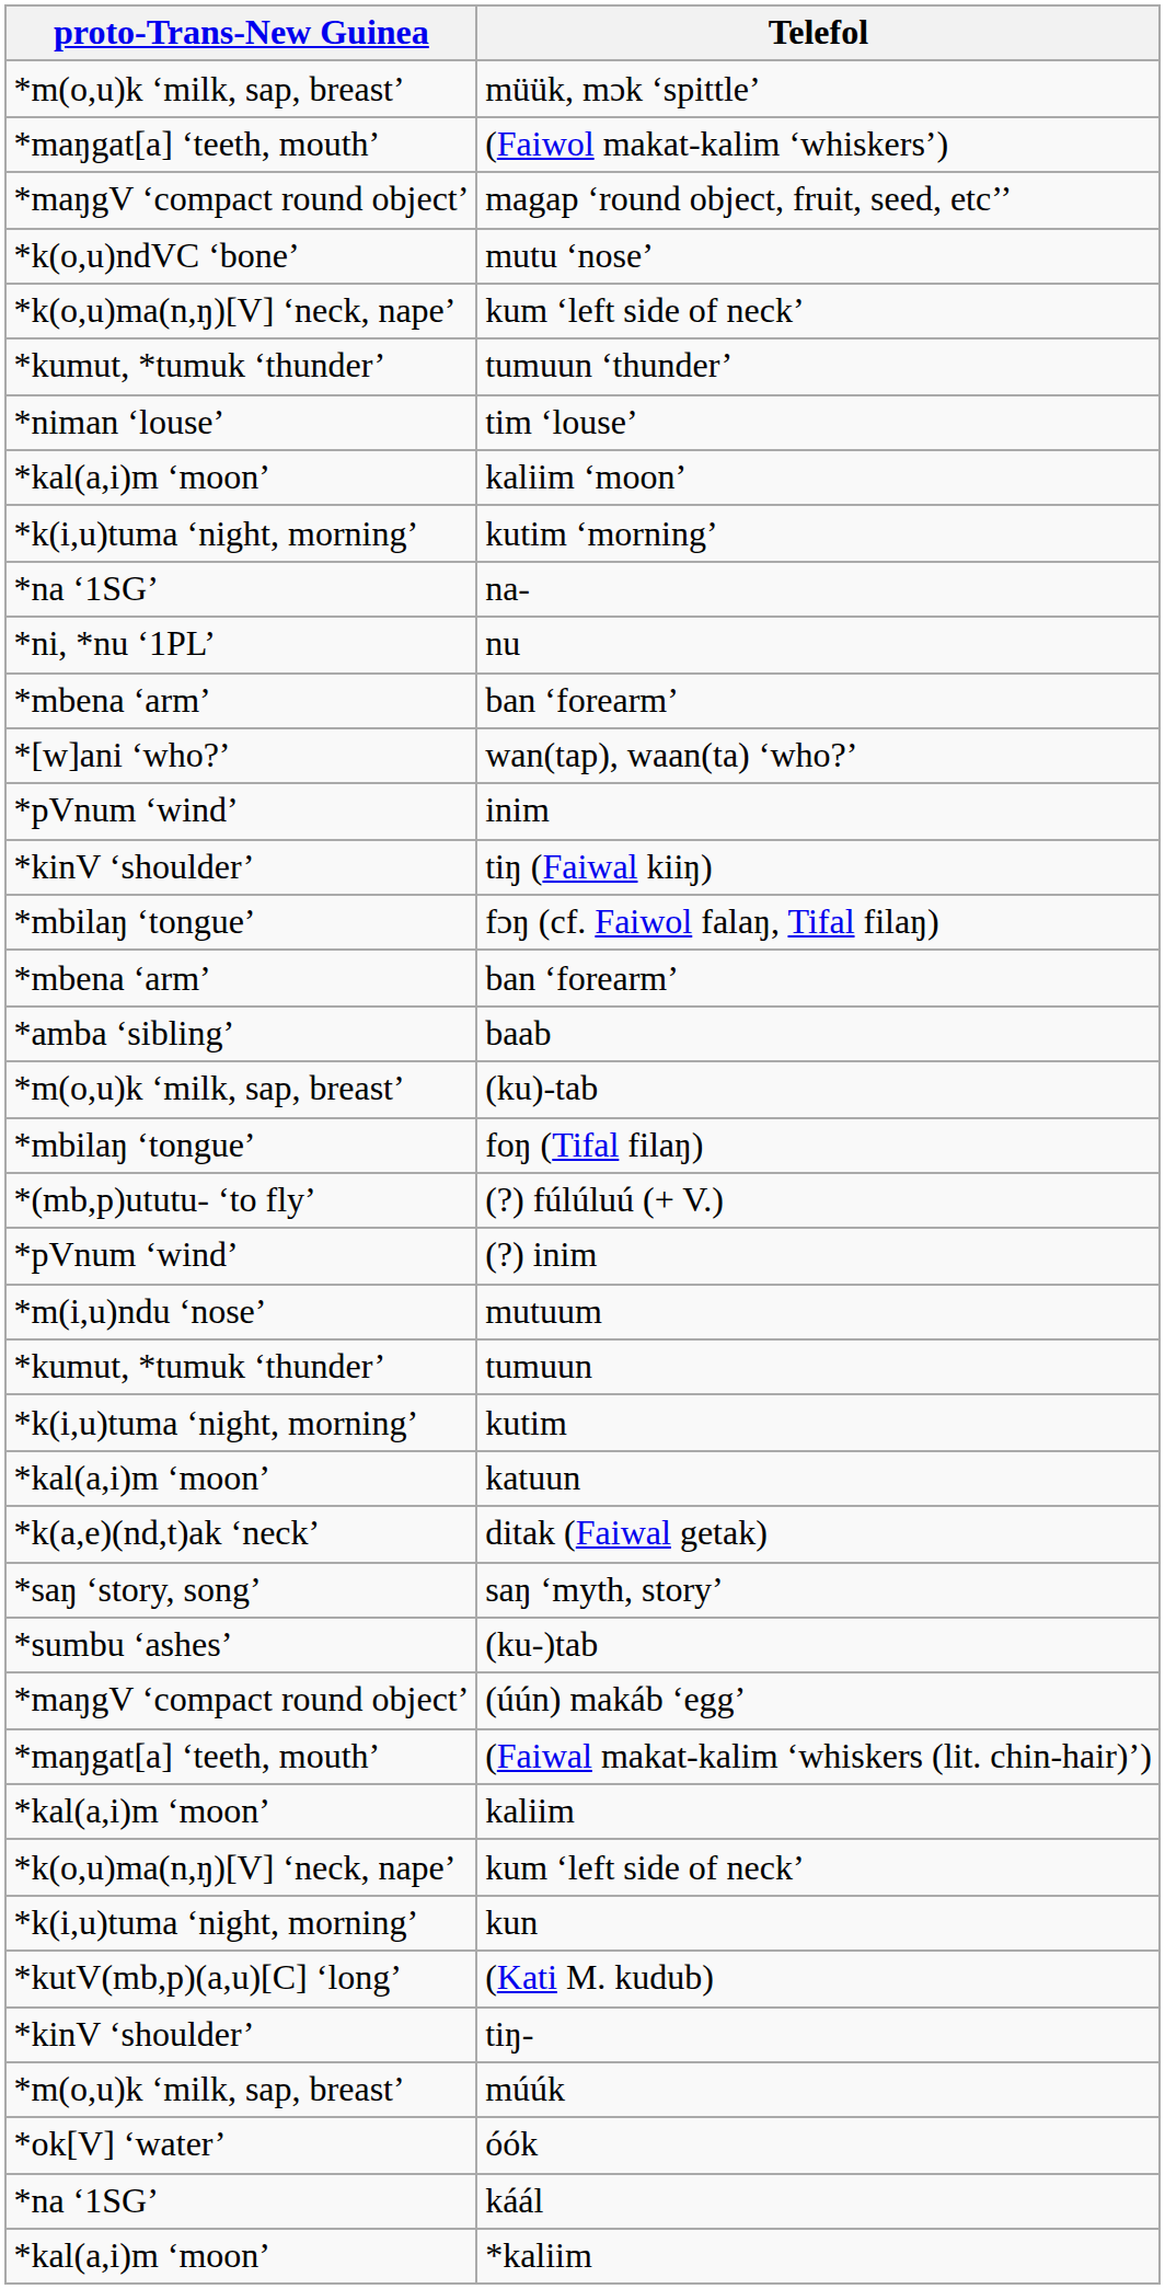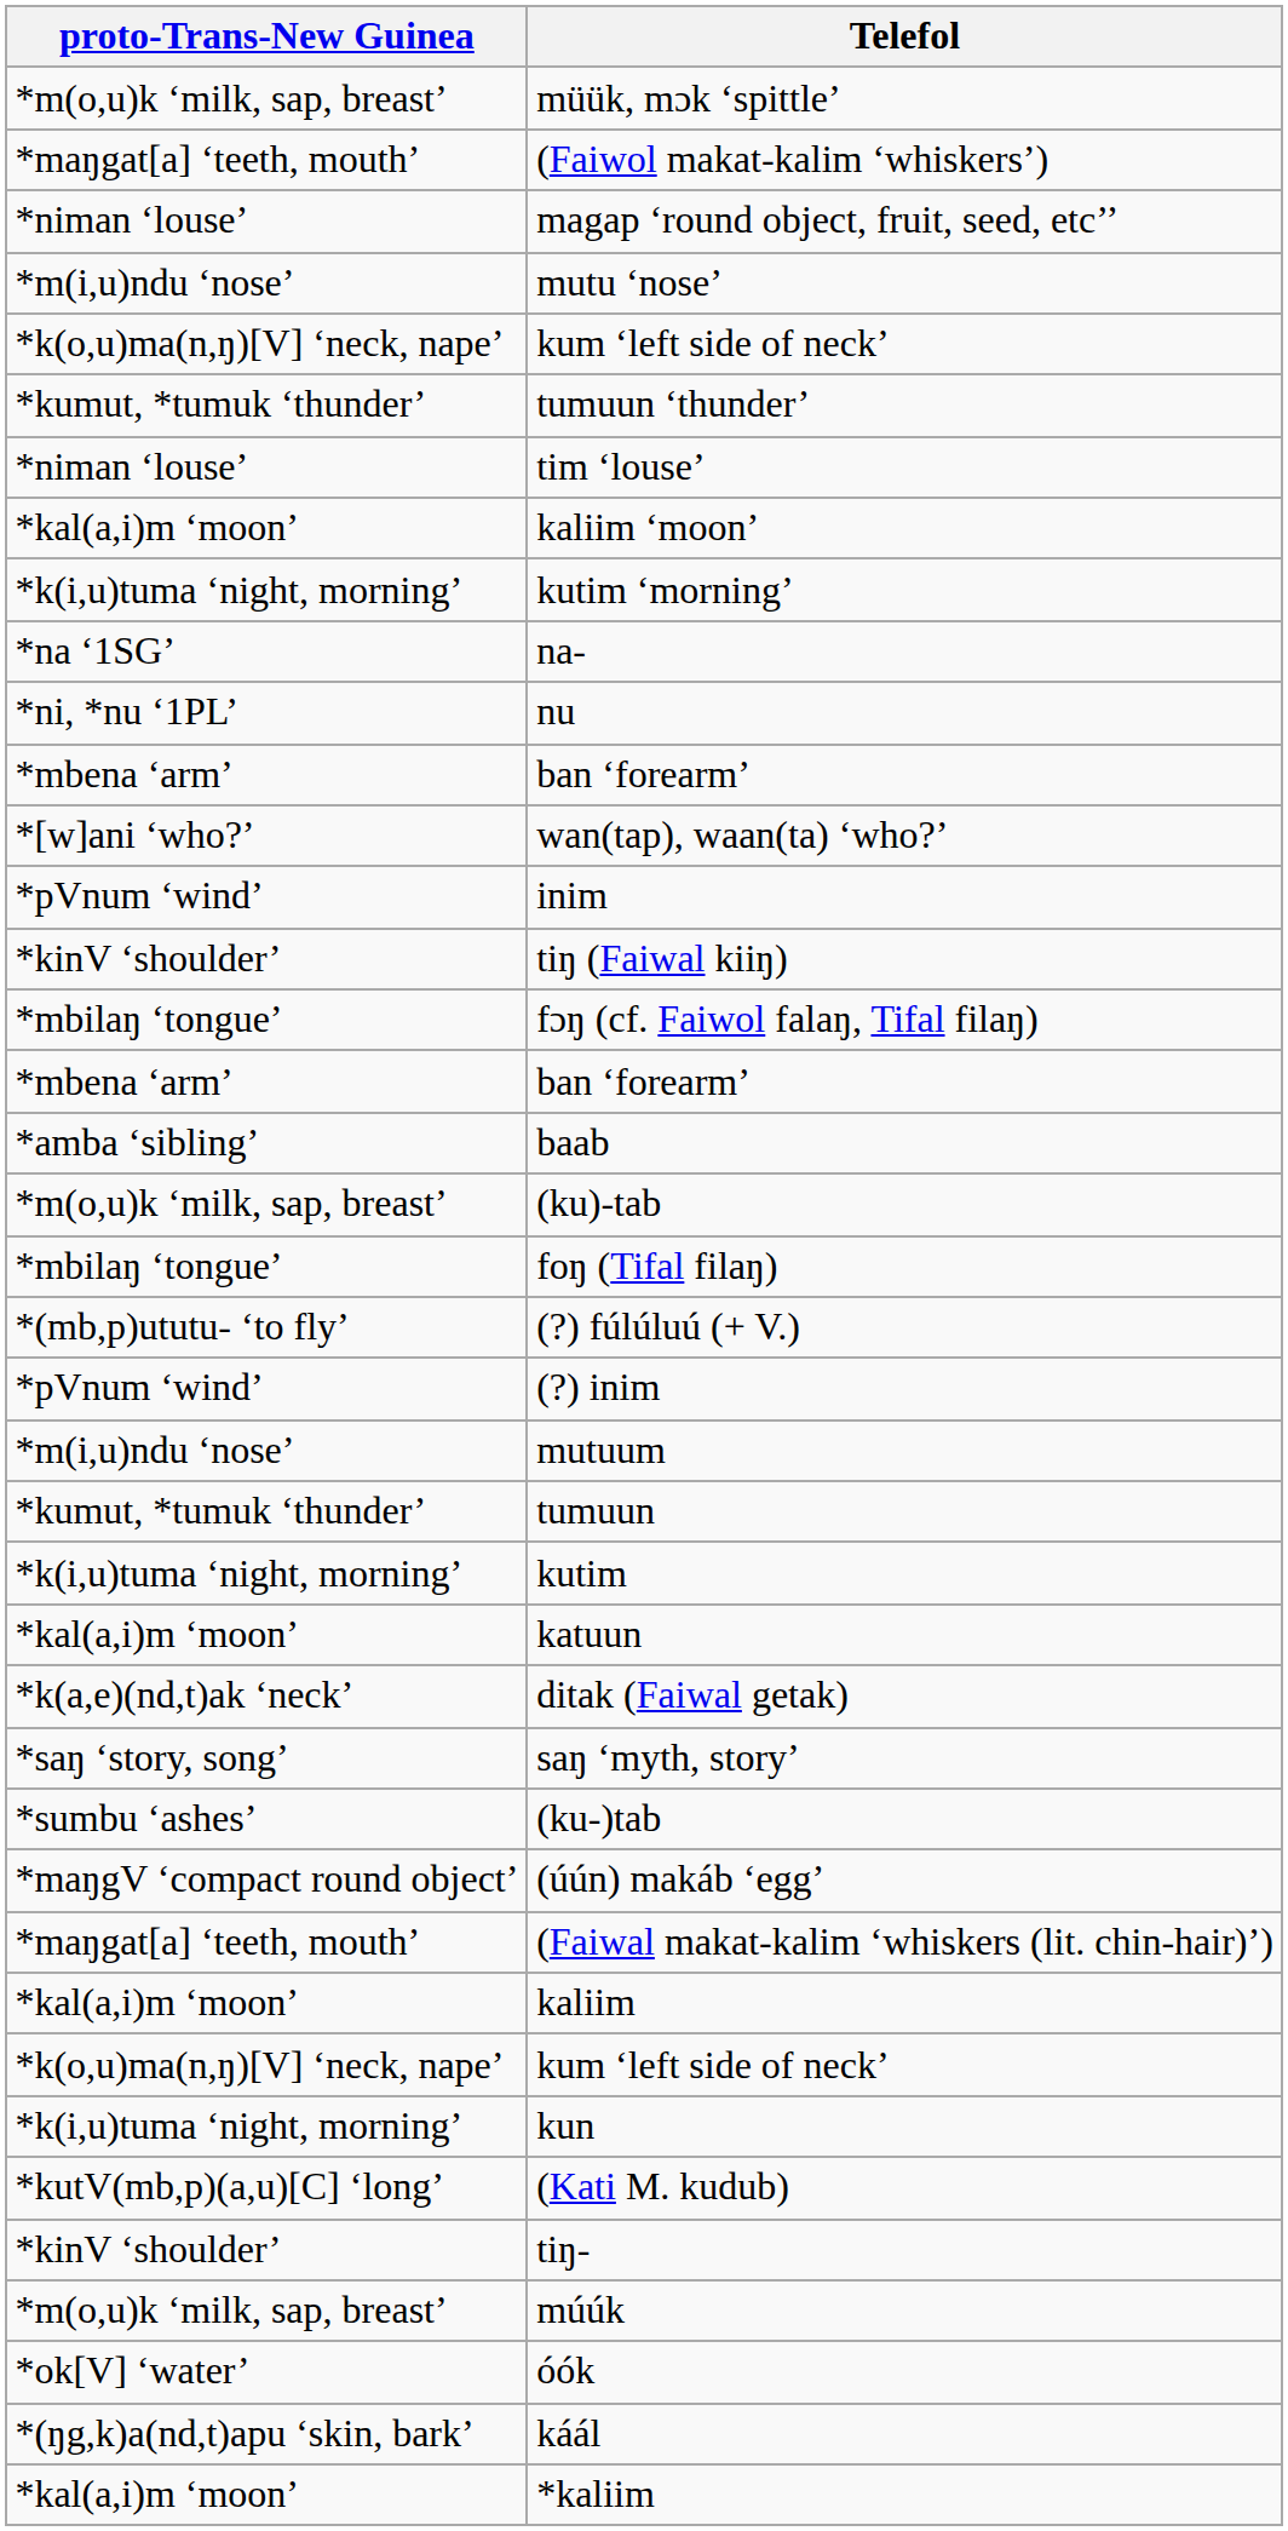row 4 | proto-Trans-New Guinea: *maŋgV ‘compact round object’ -> *niman ‘louse’
row 5 | proto-Trans-New Guinea: *k(o,u)ndVC ‘bone’ -> *m(i,u)ndu ‘nose’
row 40 | proto-Trans-New Guinea: *na ‘1SG’ -> *(ŋg,k)a(nd,t)apu ‘skin, bark’
